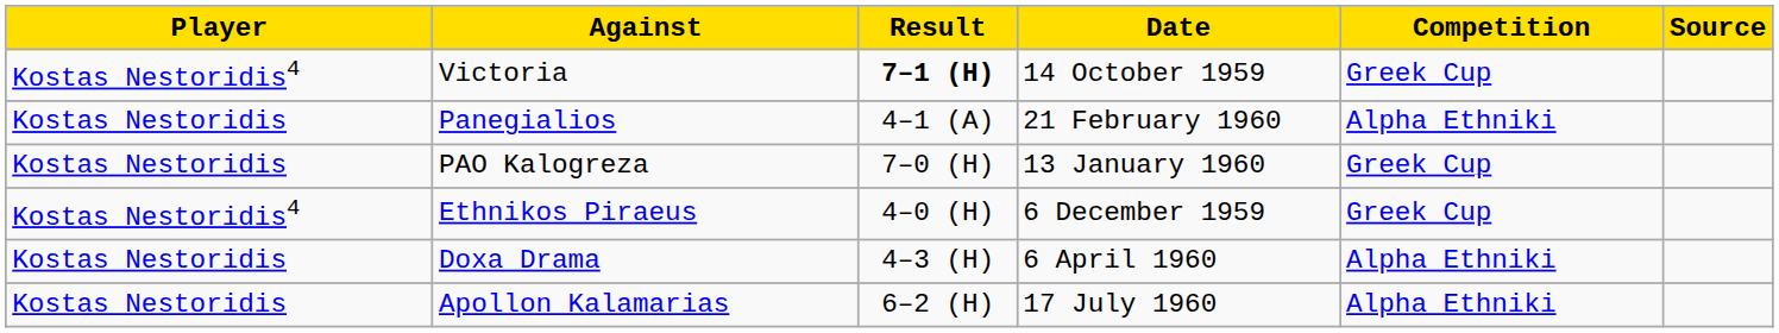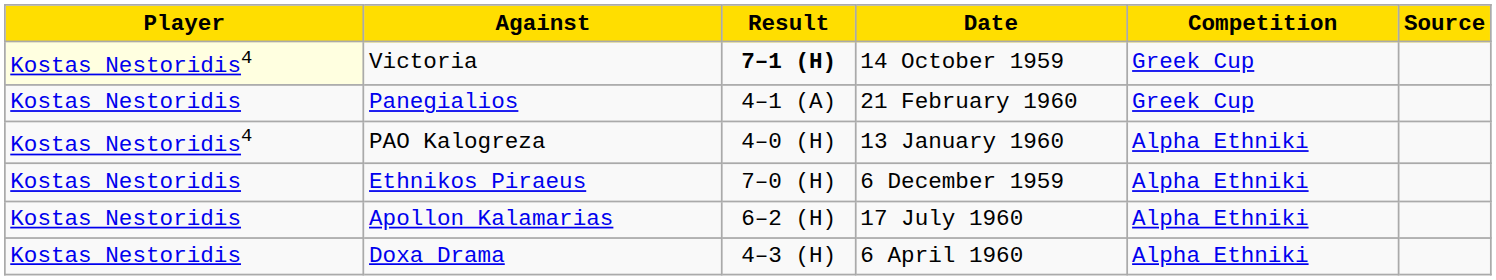Victoria | Player: no background -> lightyellow background
Panegialios | Competition: Alpha Ethniki -> Greek Cup
PAO Kalogreza | Player: Kostas Nestoridis -> Kostas Nestoridis4
PAO Kalogreza | Result: 7–0 (H) -> 4–0 (H)
PAO Kalogreza | Competition: Greek Cup -> Alpha Ethniki
Ethnikos Piraeus | Player: Kostas Nestoridis4 -> Kostas Nestoridis
Ethnikos Piraeus | Result: 4–0 (H) -> 7–0 (H)
Ethnikos Piraeus | Competition: Greek Cup -> Alpha Ethniki
rows swapped: Doxa Drama <-> Apollon Kalamarias
